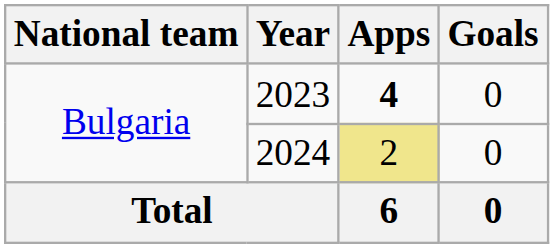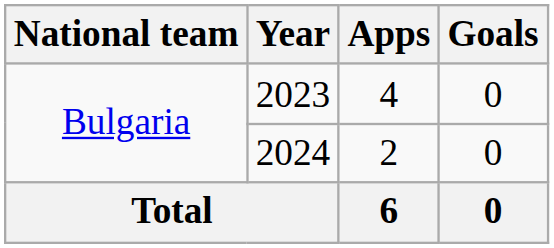2023 | Apps: bold -> normal
2024 | Apps: khaki background -> no background
